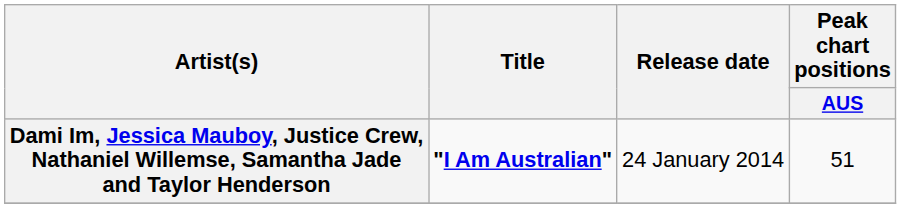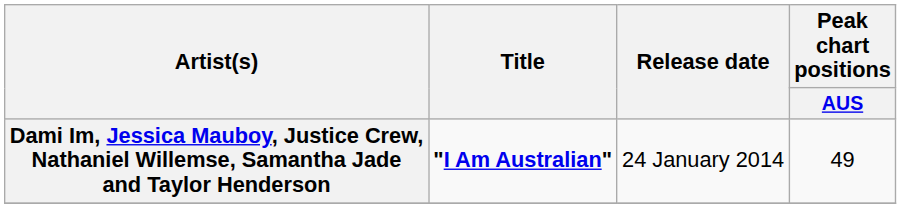row 3 | Peak chart positions / AUS: 51 -> 49
